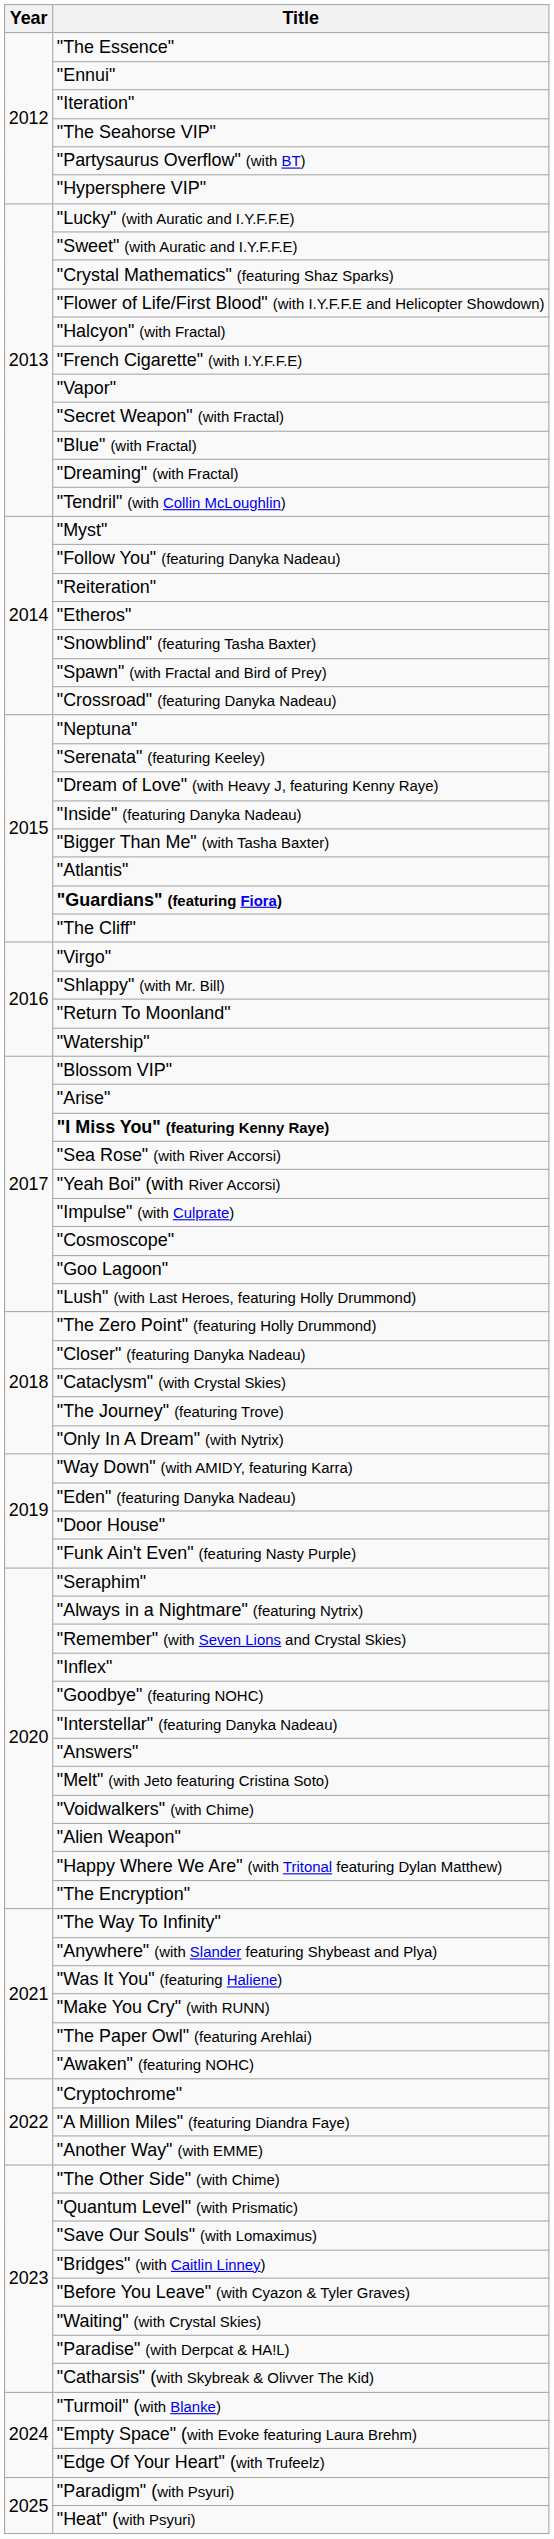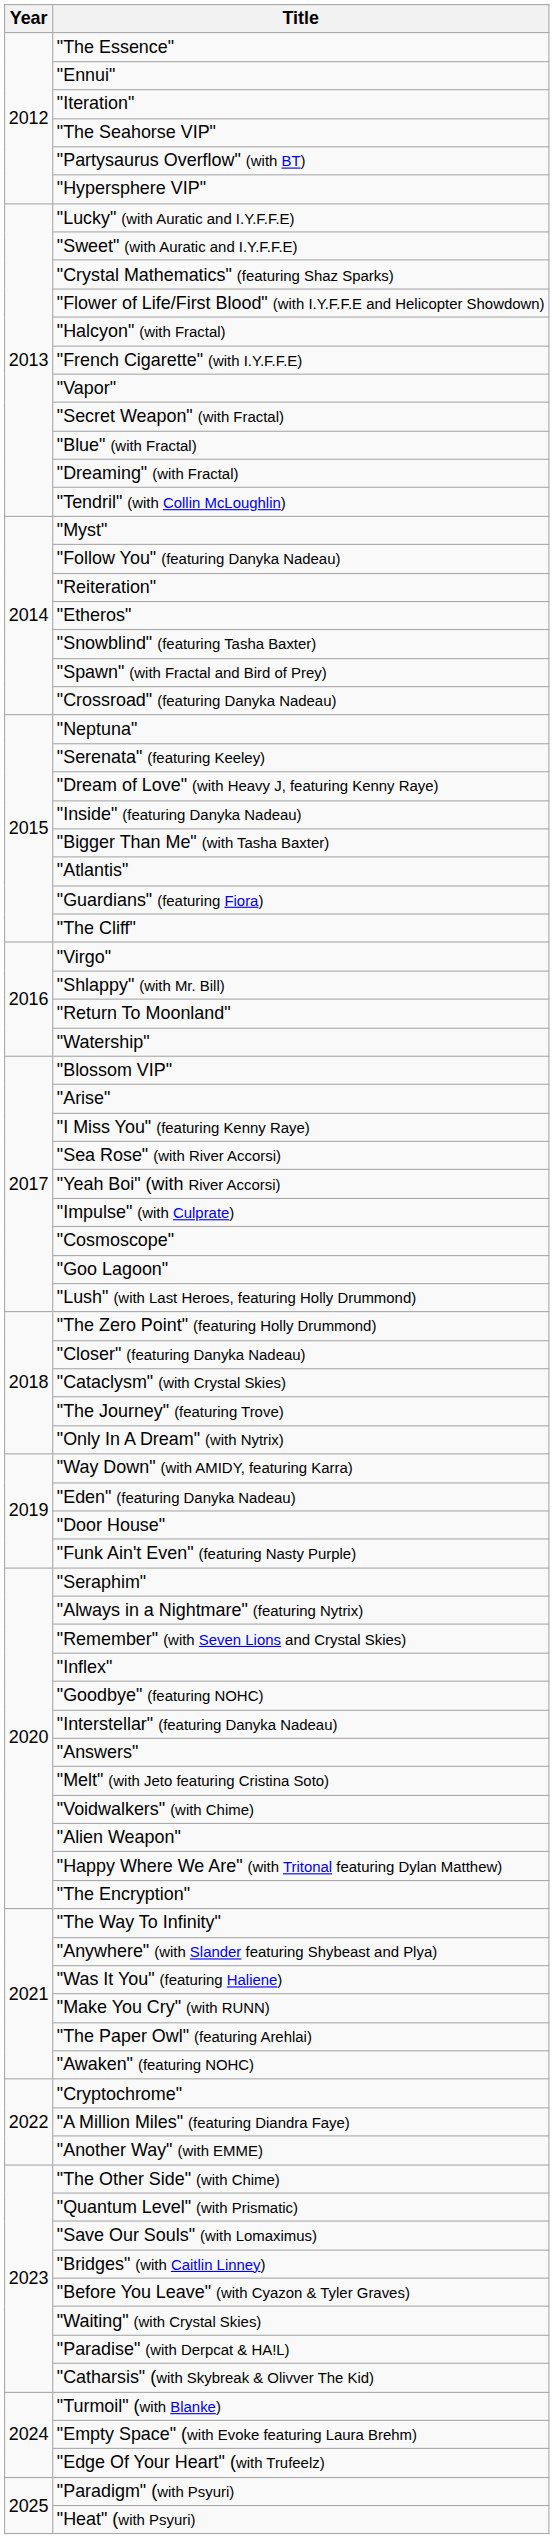"Guardians" (featuring Fiora) | Title: bold -> normal
"I Miss You" (featuring Kenny Raye) | Title: bold -> normal
